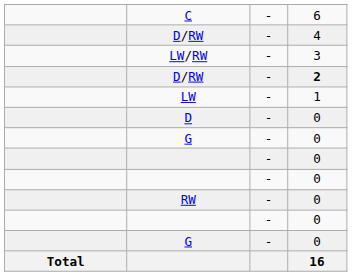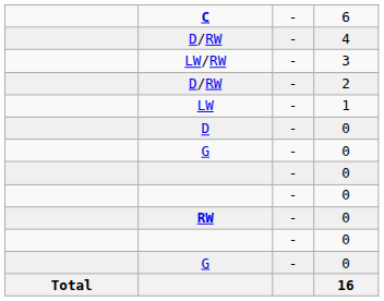C | column 2: normal -> bold
D/RW / 2 | column 4: bold -> normal
RW | column 2: normal -> bold
